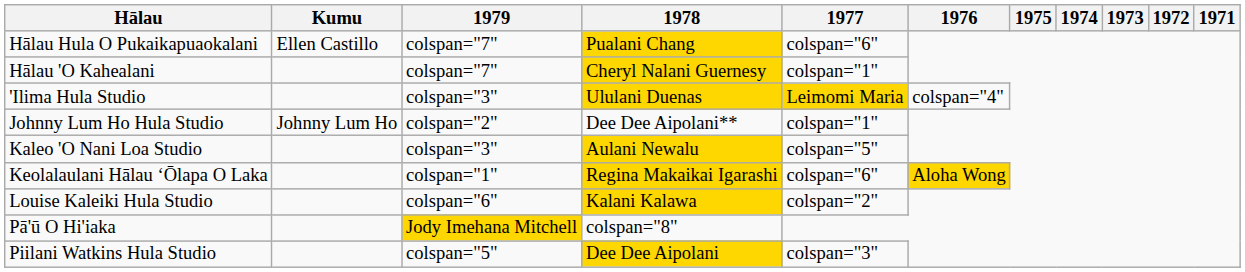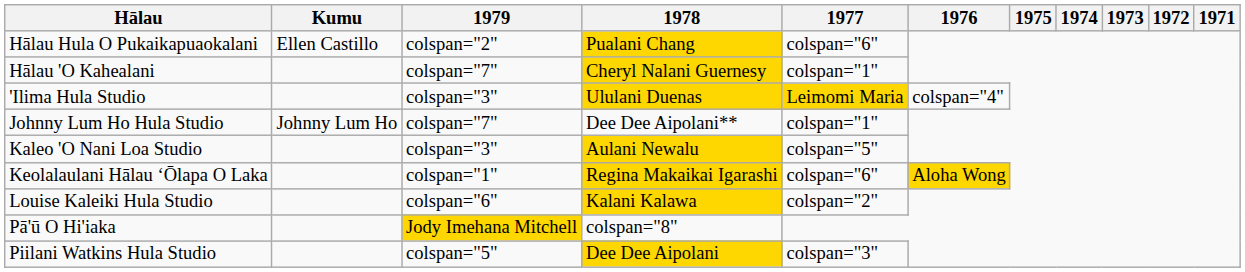Hālau Hula O Pukaikapuaokalani | 1979: colspan="7" -> colspan="2"
Johnny Lum Ho Hula Studio | 1979: colspan="2" -> colspan="7"
